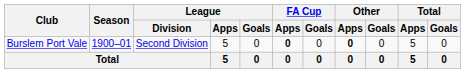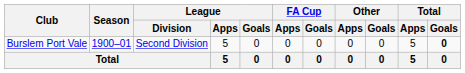Burslem Port Vale | FA Cup / Apps: bold -> normal
Burslem Port Vale | Other / Apps: bold -> normal
Burslem Port Vale | Total / Goals: normal -> bold
